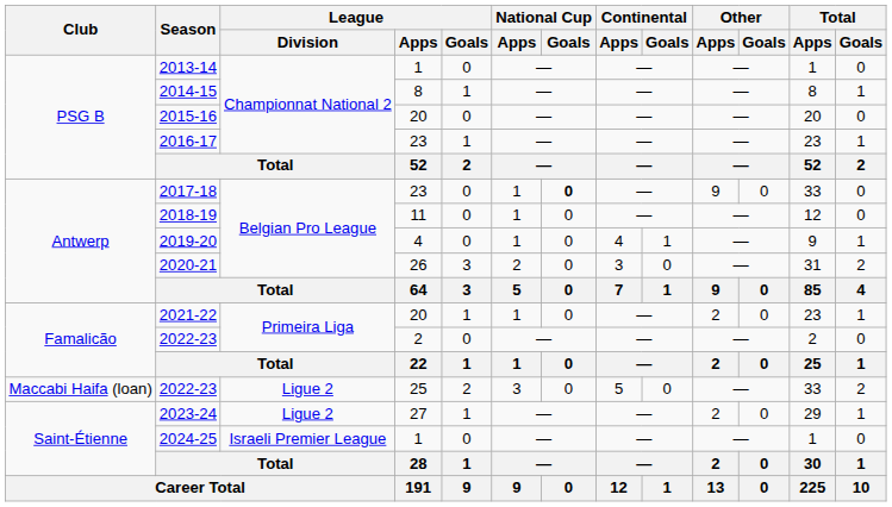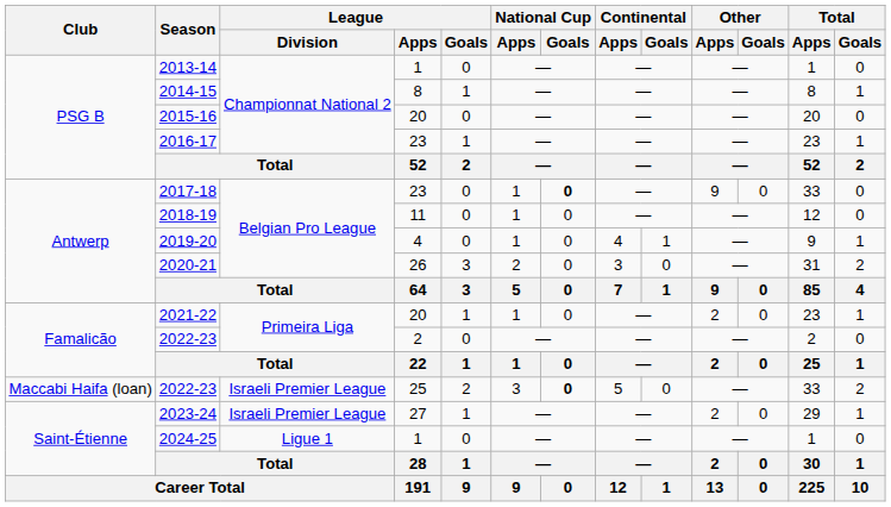2022-23 / 25 | League / Division: Ligue 2 -> Israeli Premier League
2022-23 / 25 | National Cup / Goals: normal -> bold
2023-24 | League / Division: Ligue 2 -> Israeli Premier League
2024-25 | League / Division: Israeli Premier League -> Ligue 1
